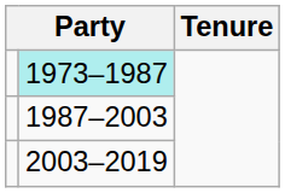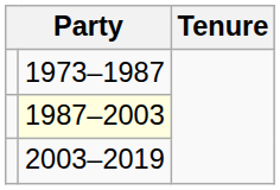1973–1987 | column 2: paleturquoise background -> no background
1987–2003 | column 2: no background -> lightyellow background
